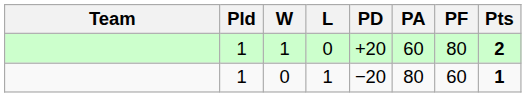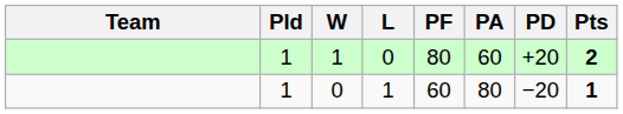columns swapped: PF <-> PD
